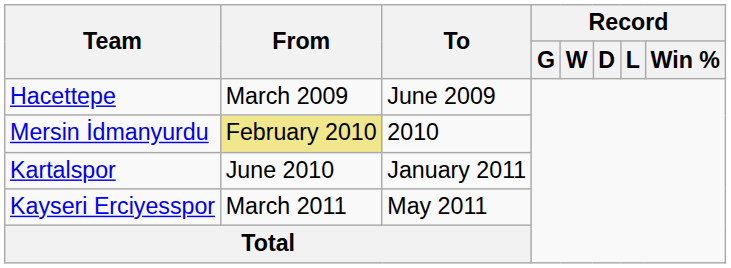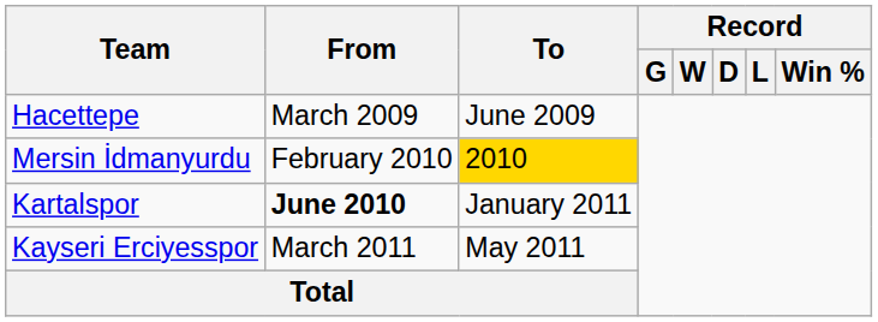Mersin İdmanyurdu | From: khaki background -> no background
Mersin İdmanyurdu | To: no background -> gold background
Kartalspor | From: normal -> bold
